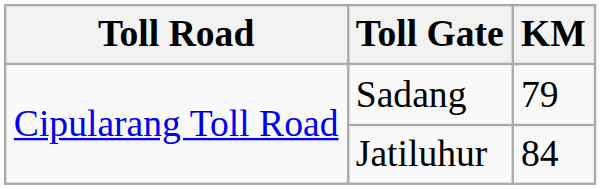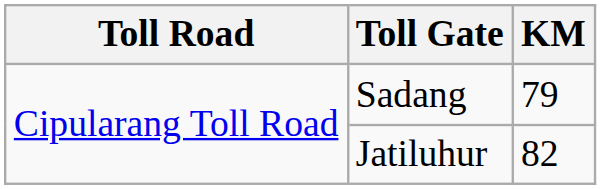Jatiluhur | KM: 84 -> 82
